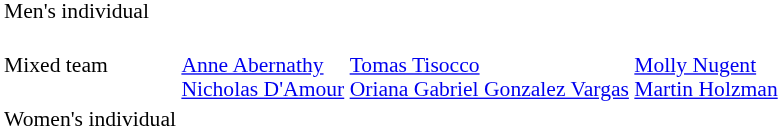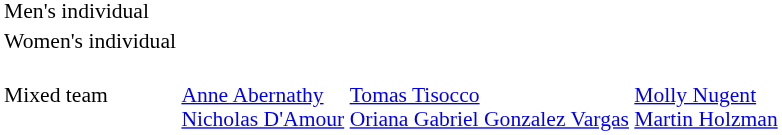rows swapped: Women's individual <-> Mixed team
